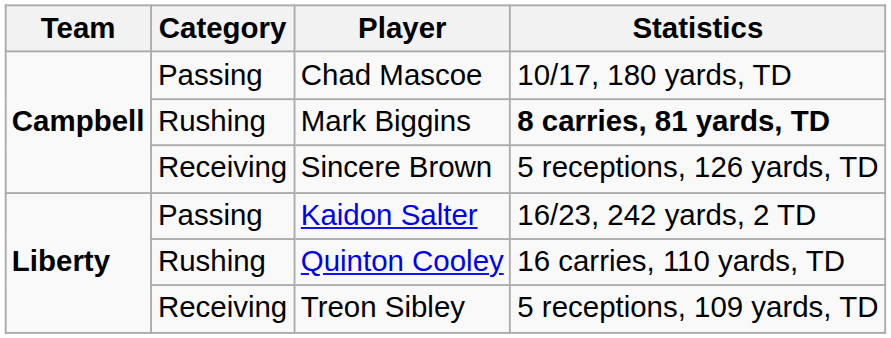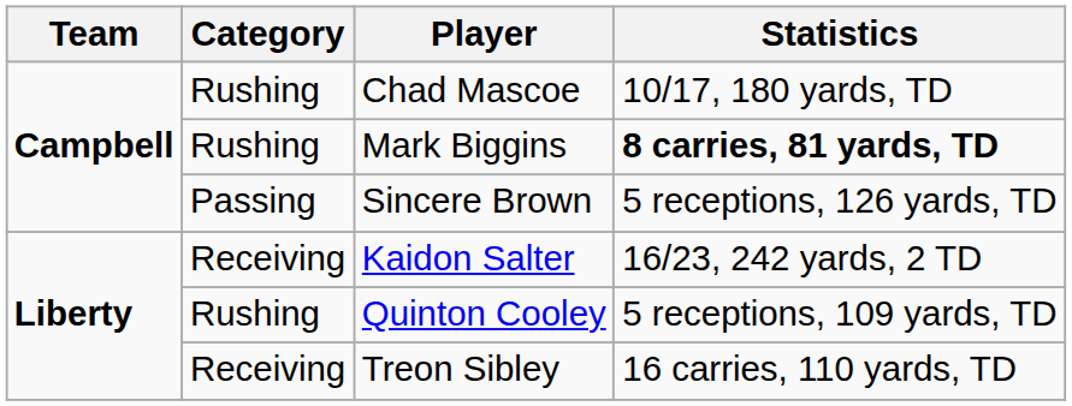Chad Mascoe | Category: Passing -> Rushing
Sincere Brown | Category: Receiving -> Passing
Kaidon Salter | Category: Passing -> Receiving
Quinton Cooley | Statistics: 16 carries, 110 yards, TD -> 5 receptions, 109 yards, TD
Treon Sibley | Statistics: 5 receptions, 109 yards, TD -> 16 carries, 110 yards, TD
